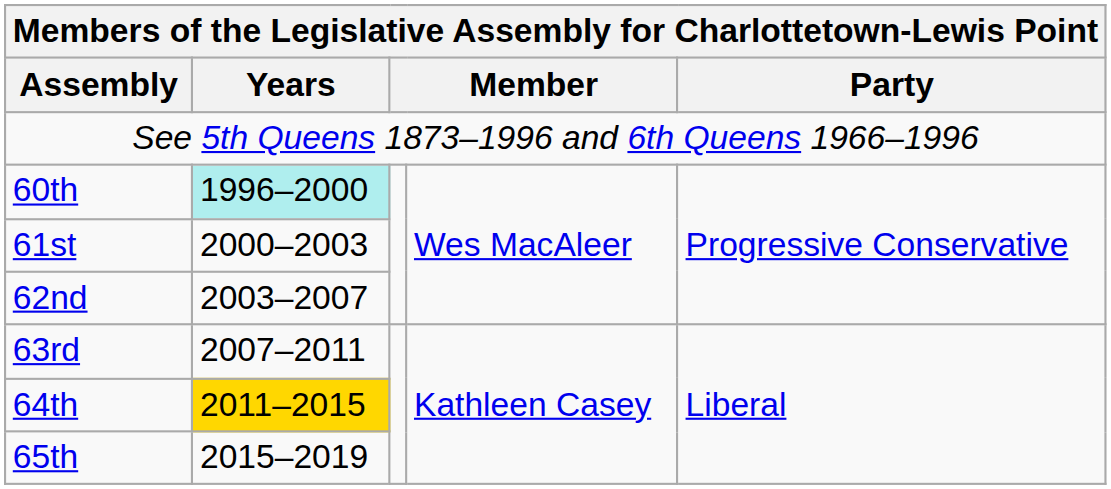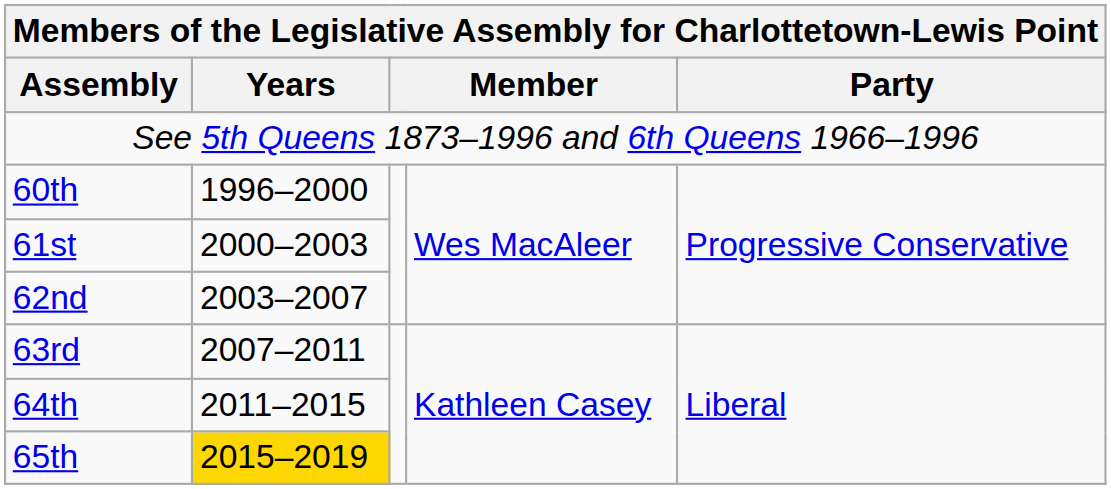60th | Years: paleturquoise background -> no background
64th | Years: gold background -> no background
65th | Years: no background -> gold background
